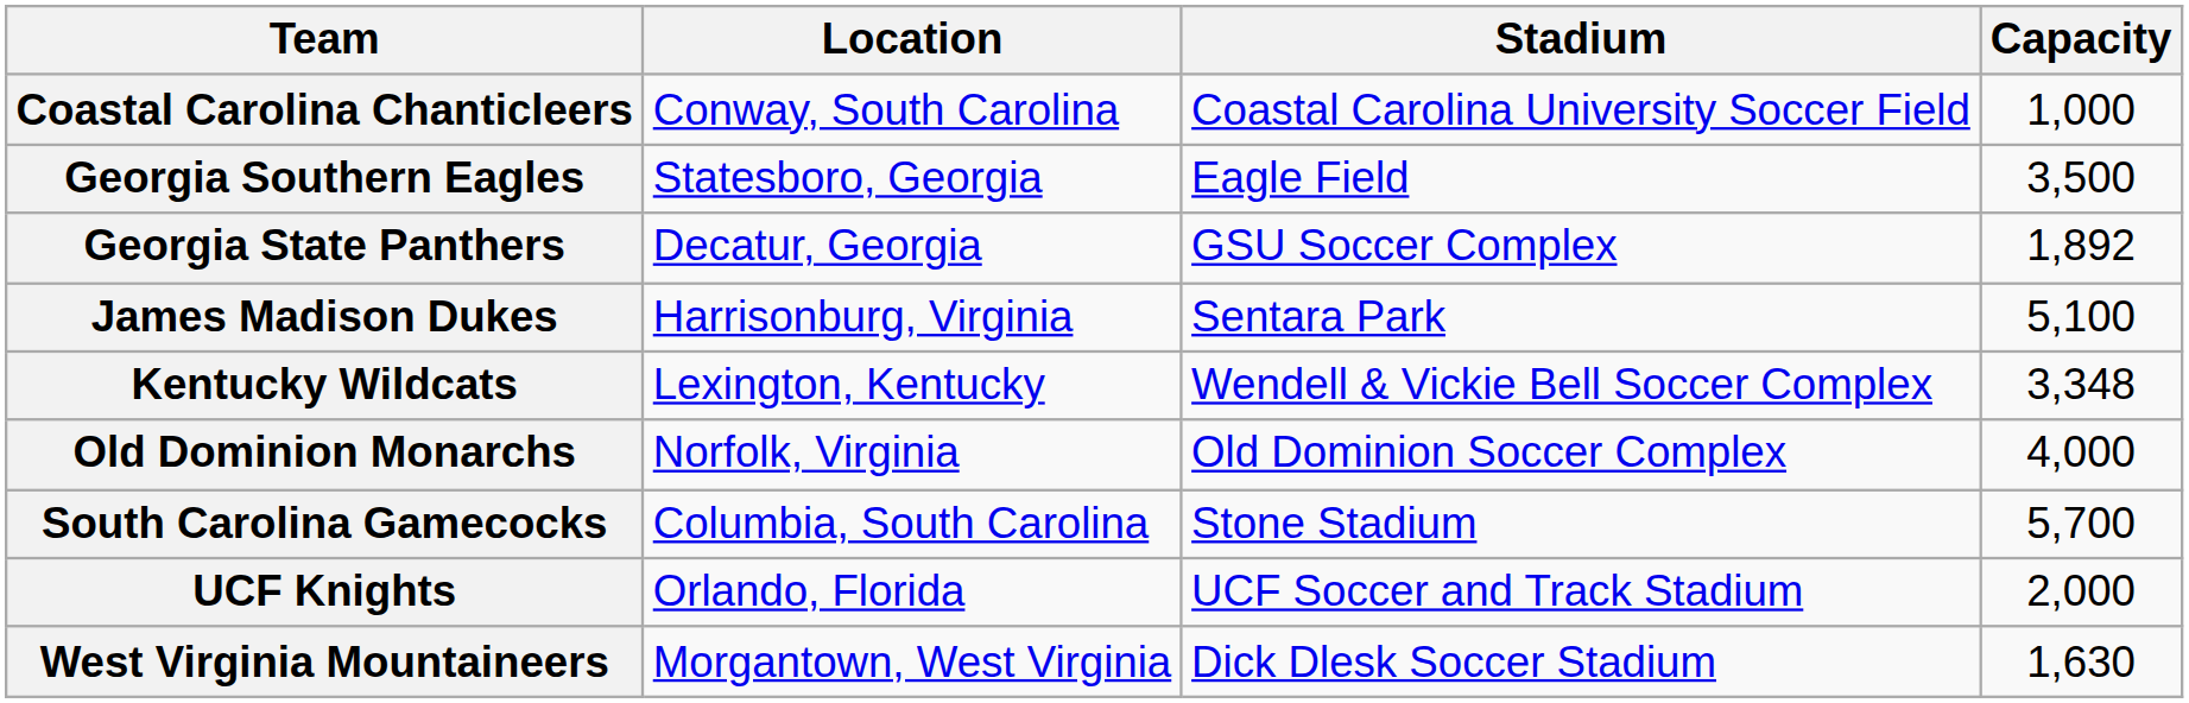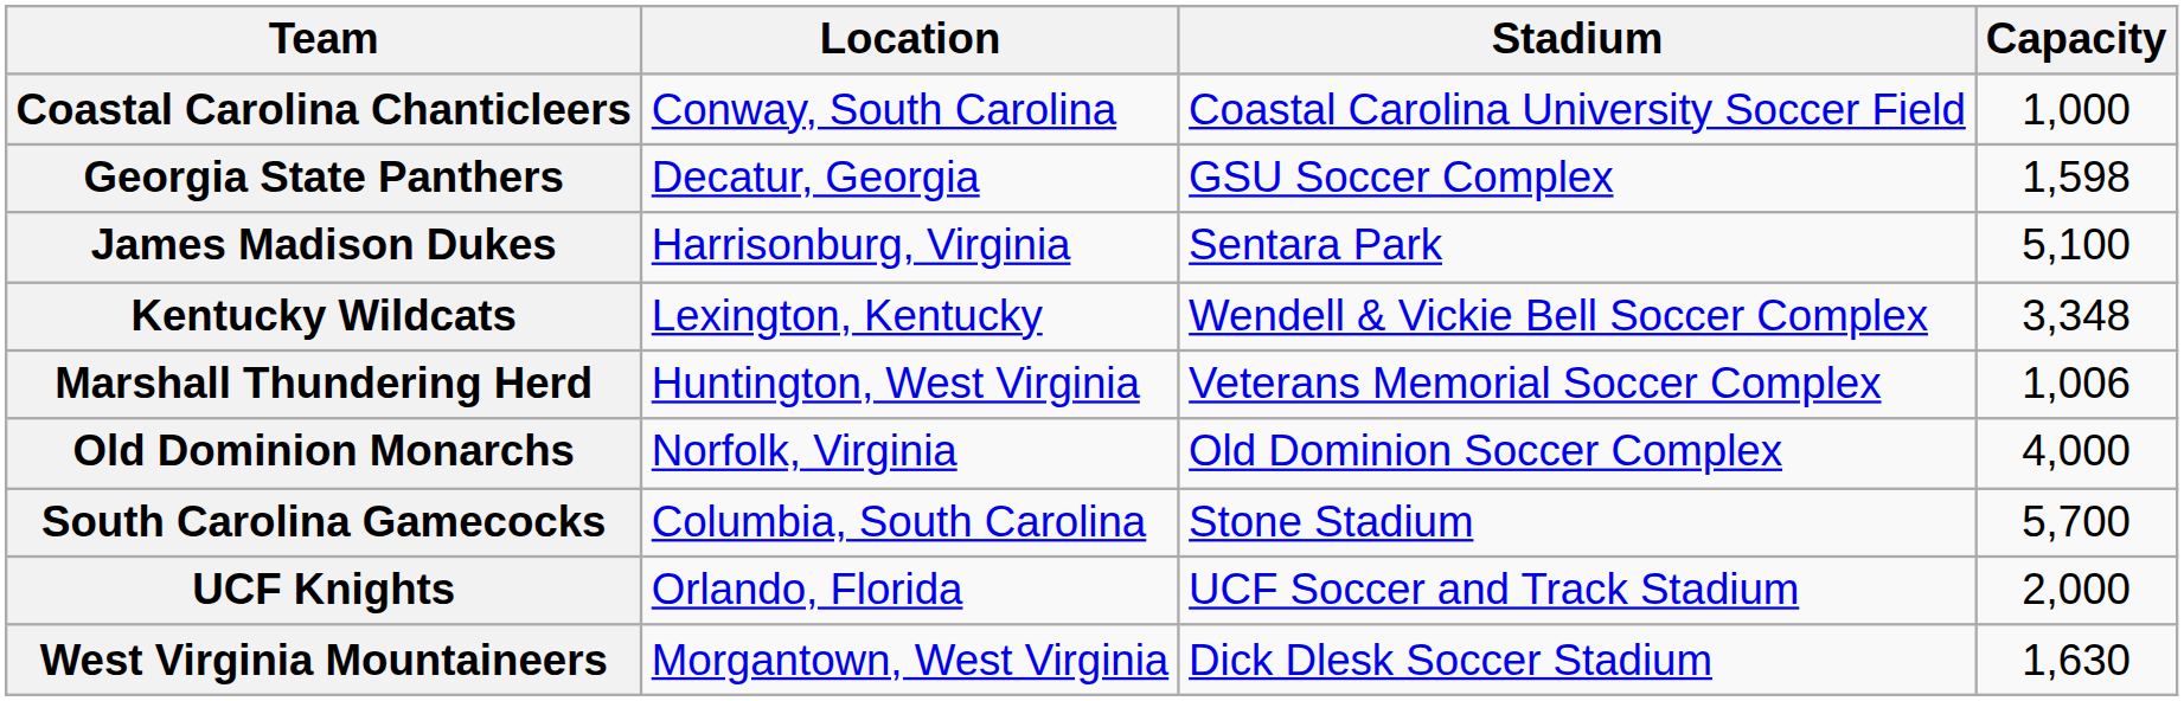- row: Georgia Southern Eagles | Statesboro, Georgia | Eagle Field | 3,500
Georgia State Panthers | Capacity: 1,892 -> 1,598
+ row: Marshall Thundering Herd | Huntington, West Virginia | Veterans Memorial Soccer Complex | 1,006
